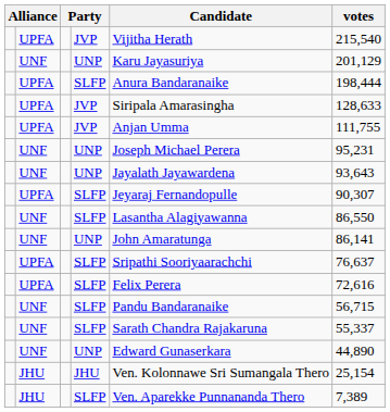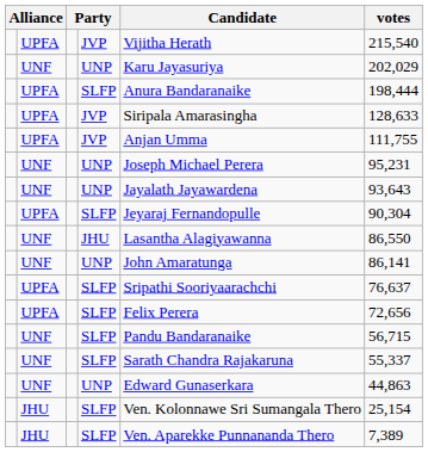row 3 | votes: 201,129 -> 202,029
row 9 | votes: 90,307 -> 90,304
row 10 | column 4: SLFP -> JHU
row 13 | votes: 72,616 -> 72,656
row 16 | votes: 44,890 -> 44,863
row 17 | column 4: JHU -> SLFP
